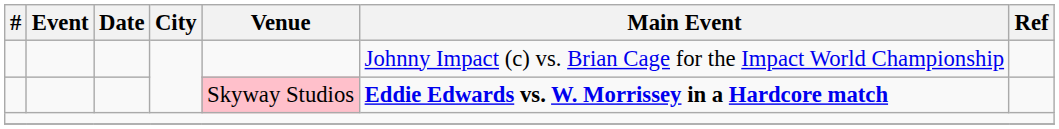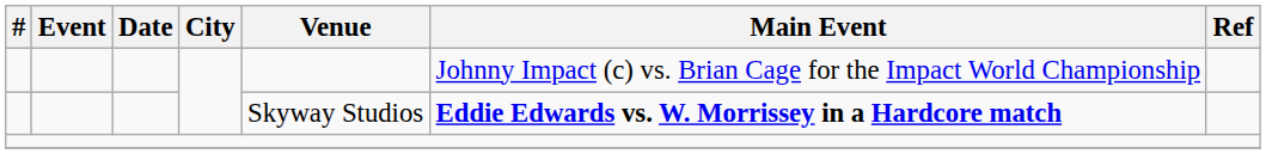row 3 | Venue: pink background -> no background
